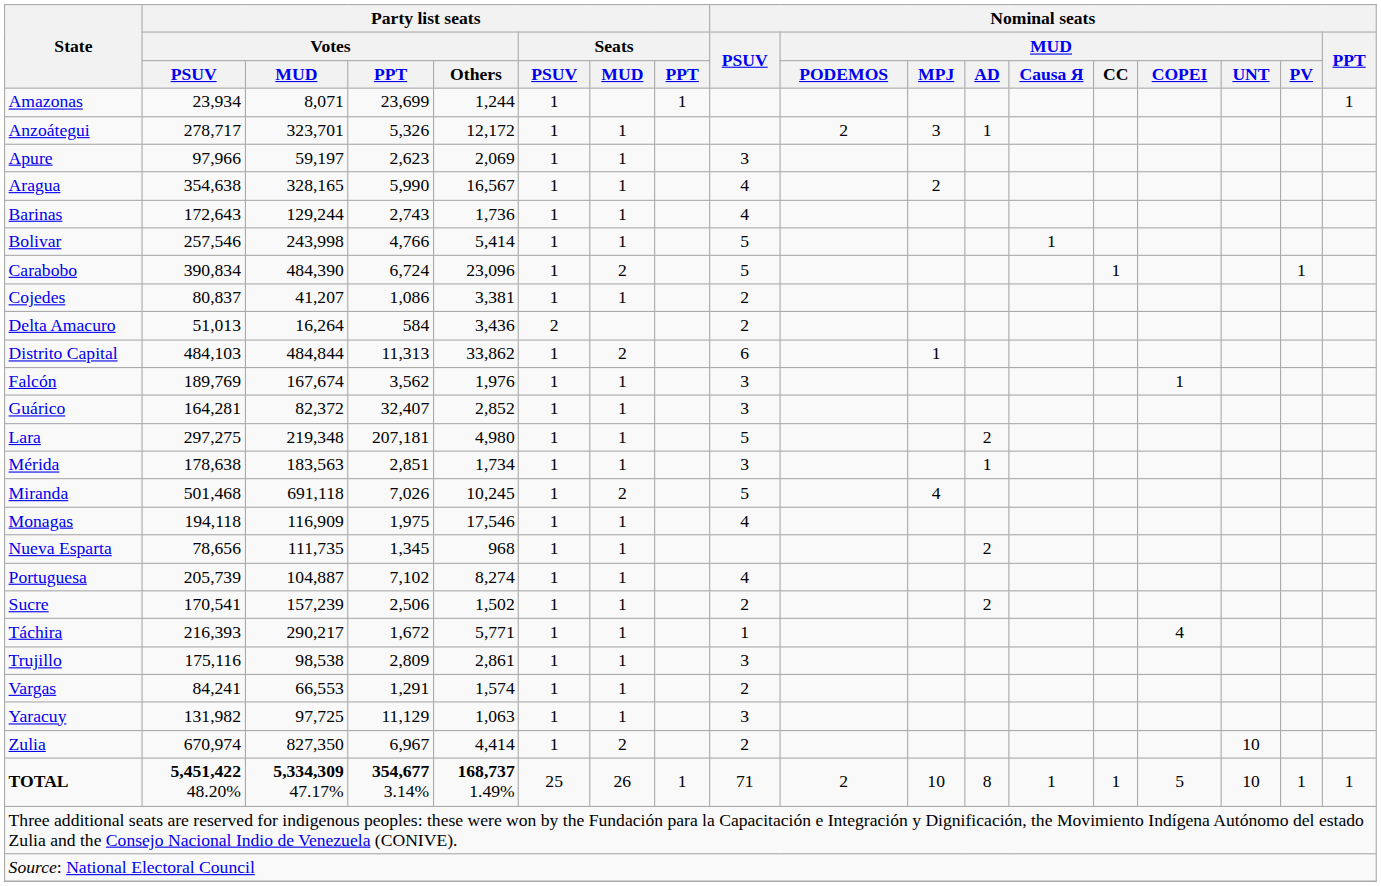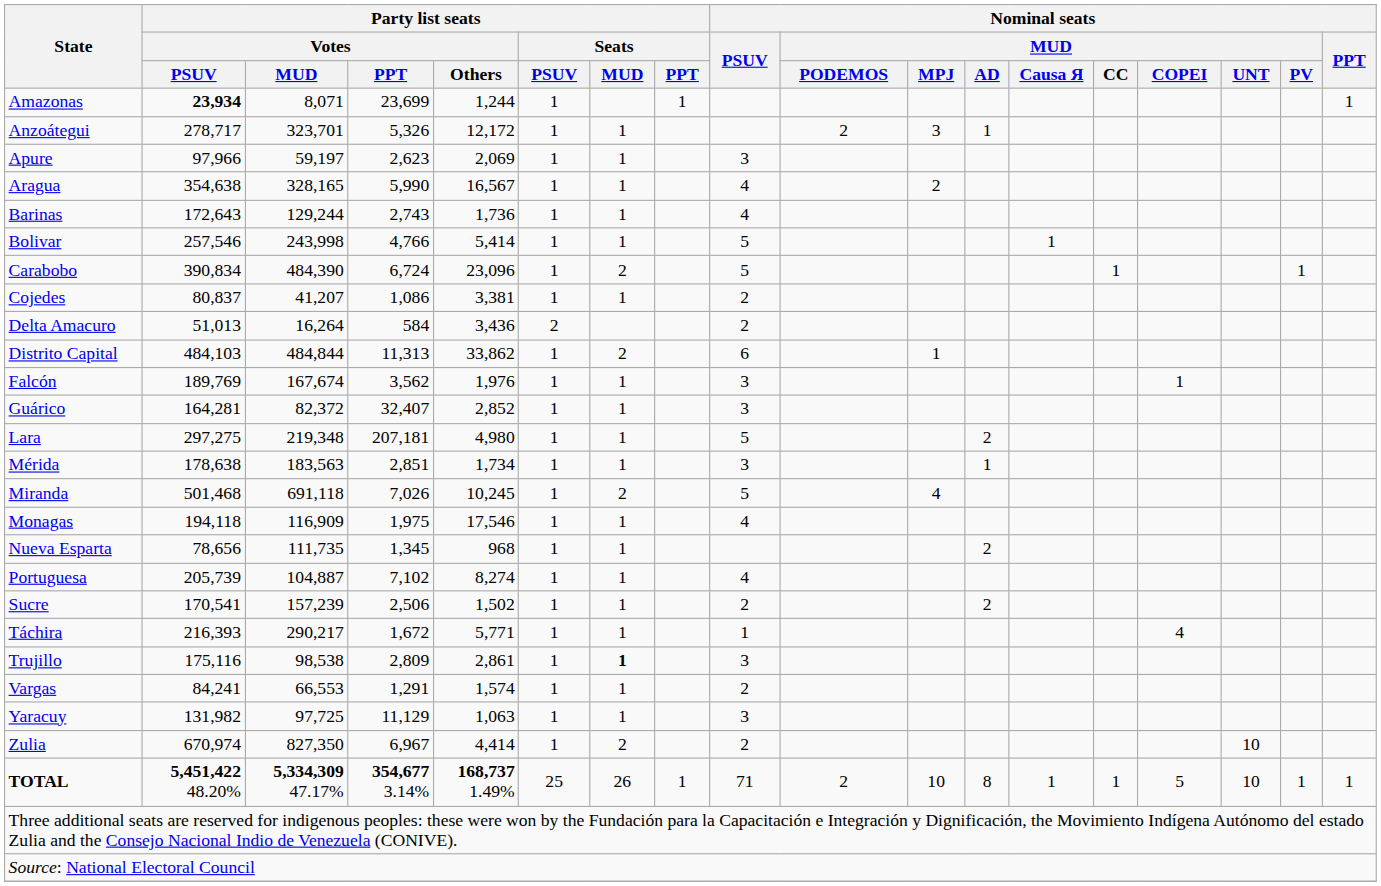Amazonas | Party list seats / Votes / PSUV: normal -> bold
Trujillo | Party list seats / Seats / MUD: normal -> bold
